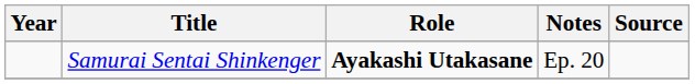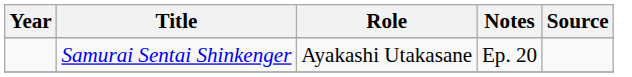Samurai Sentai Shinkenger | Role: bold -> normal
